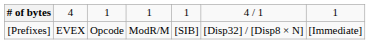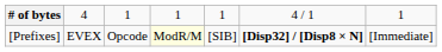[Prefixes] | column 4: no background -> lightyellow background
[Prefixes] | column 6: normal -> bold
